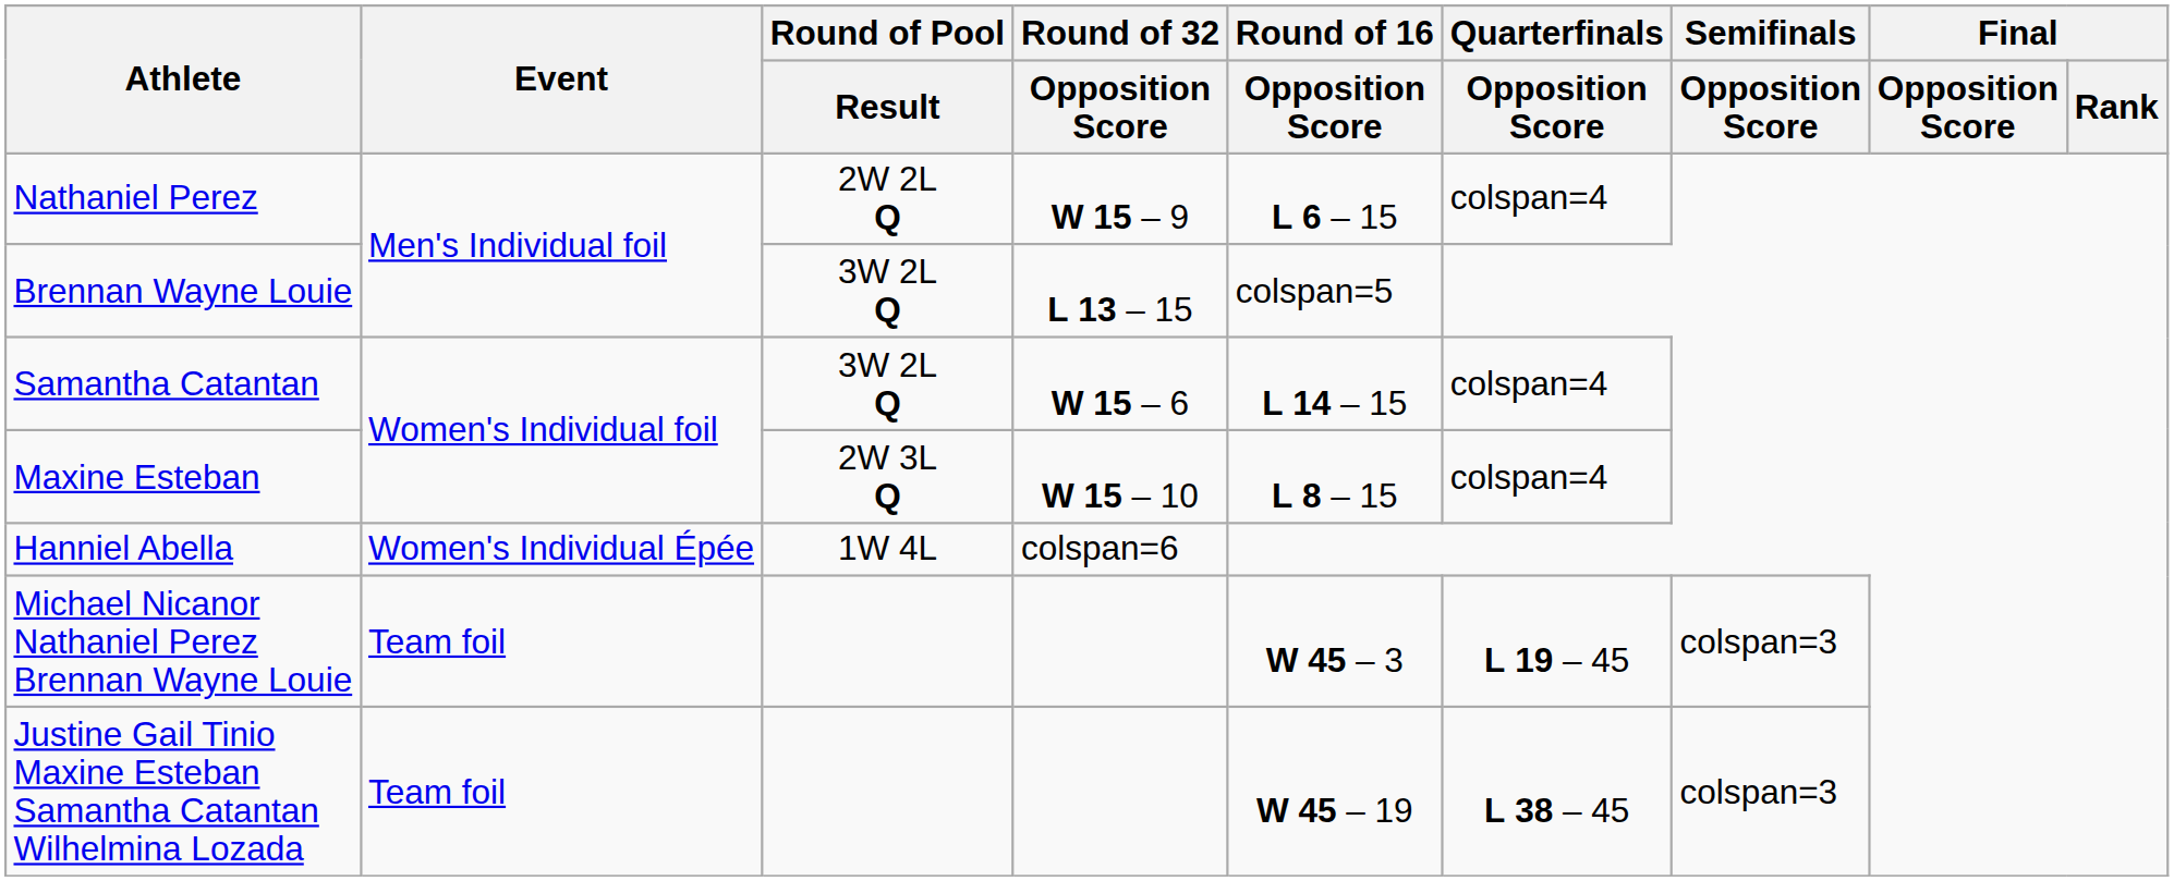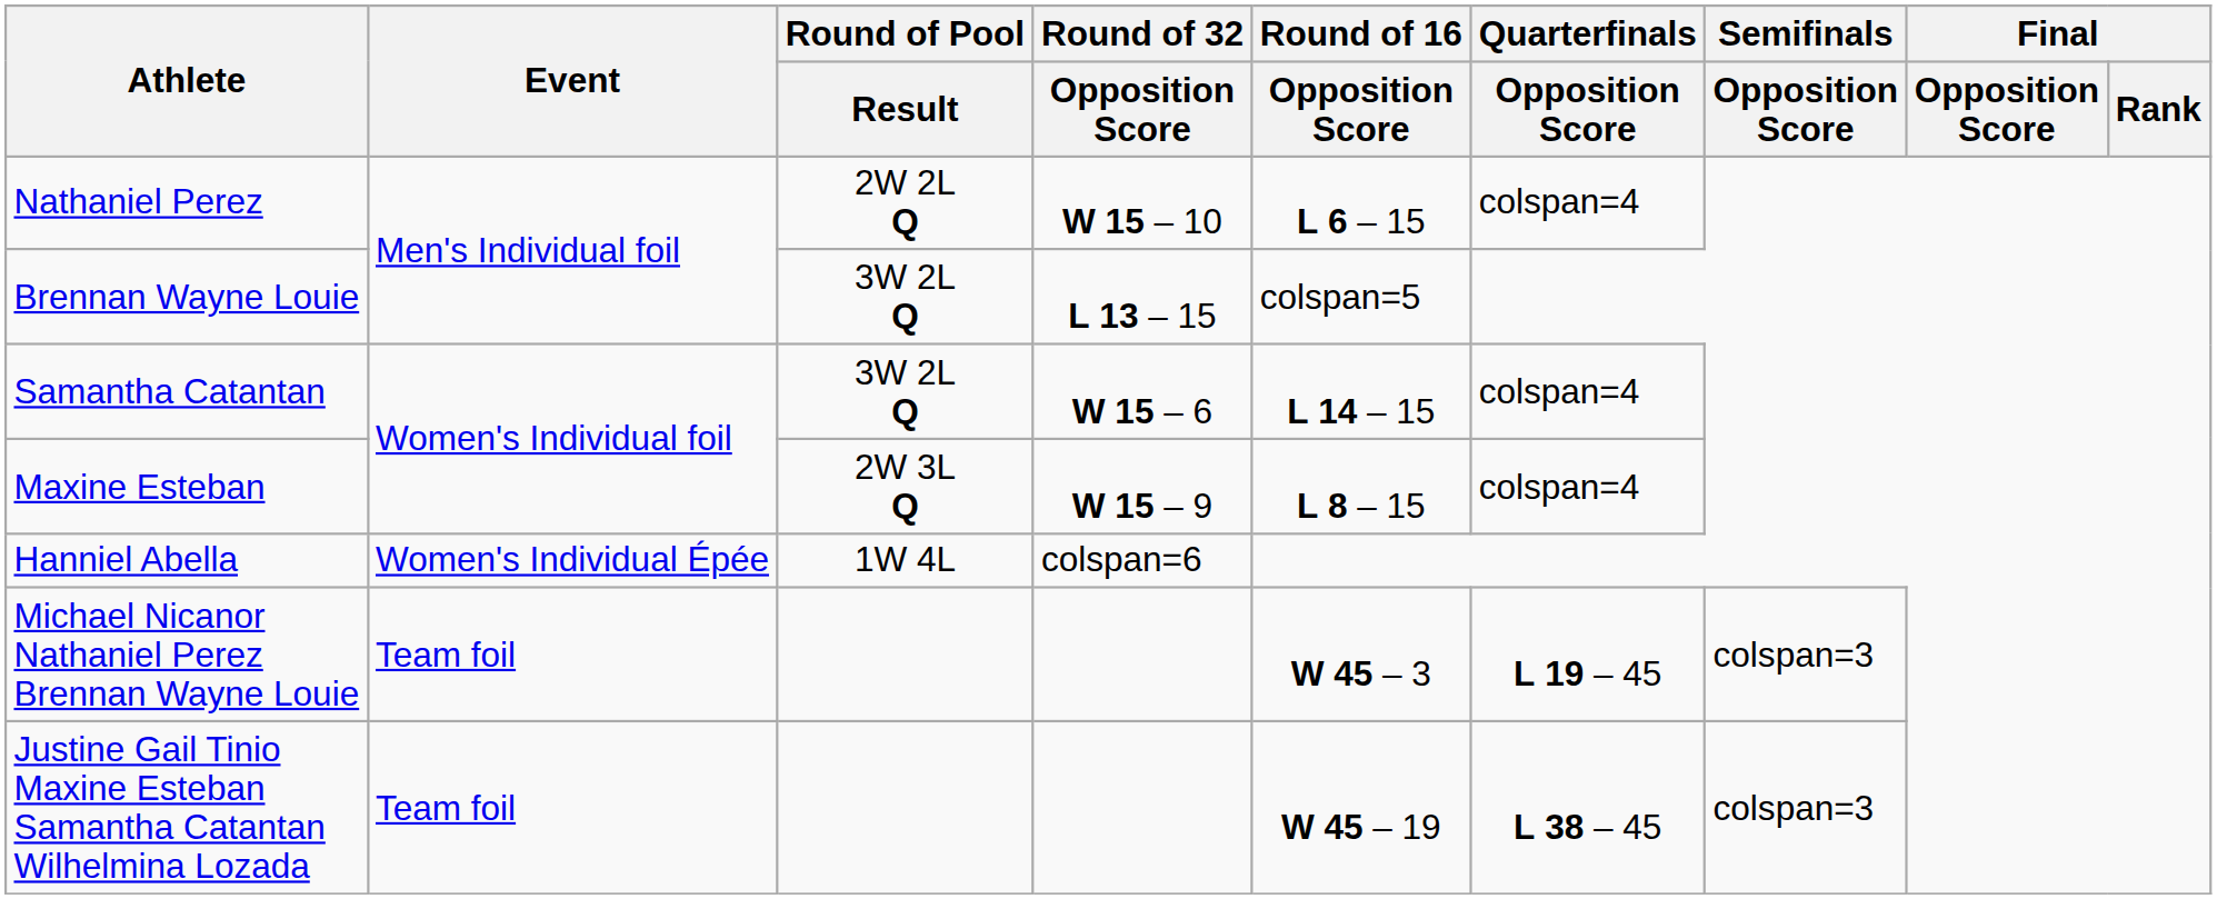Nathaniel Perez | Round of 32 / Opposition Score: W 15 – 9 -> W 15 – 10
Maxine Esteban | Round of 32 / Opposition Score: W 15 – 10 -> W 15 – 9
